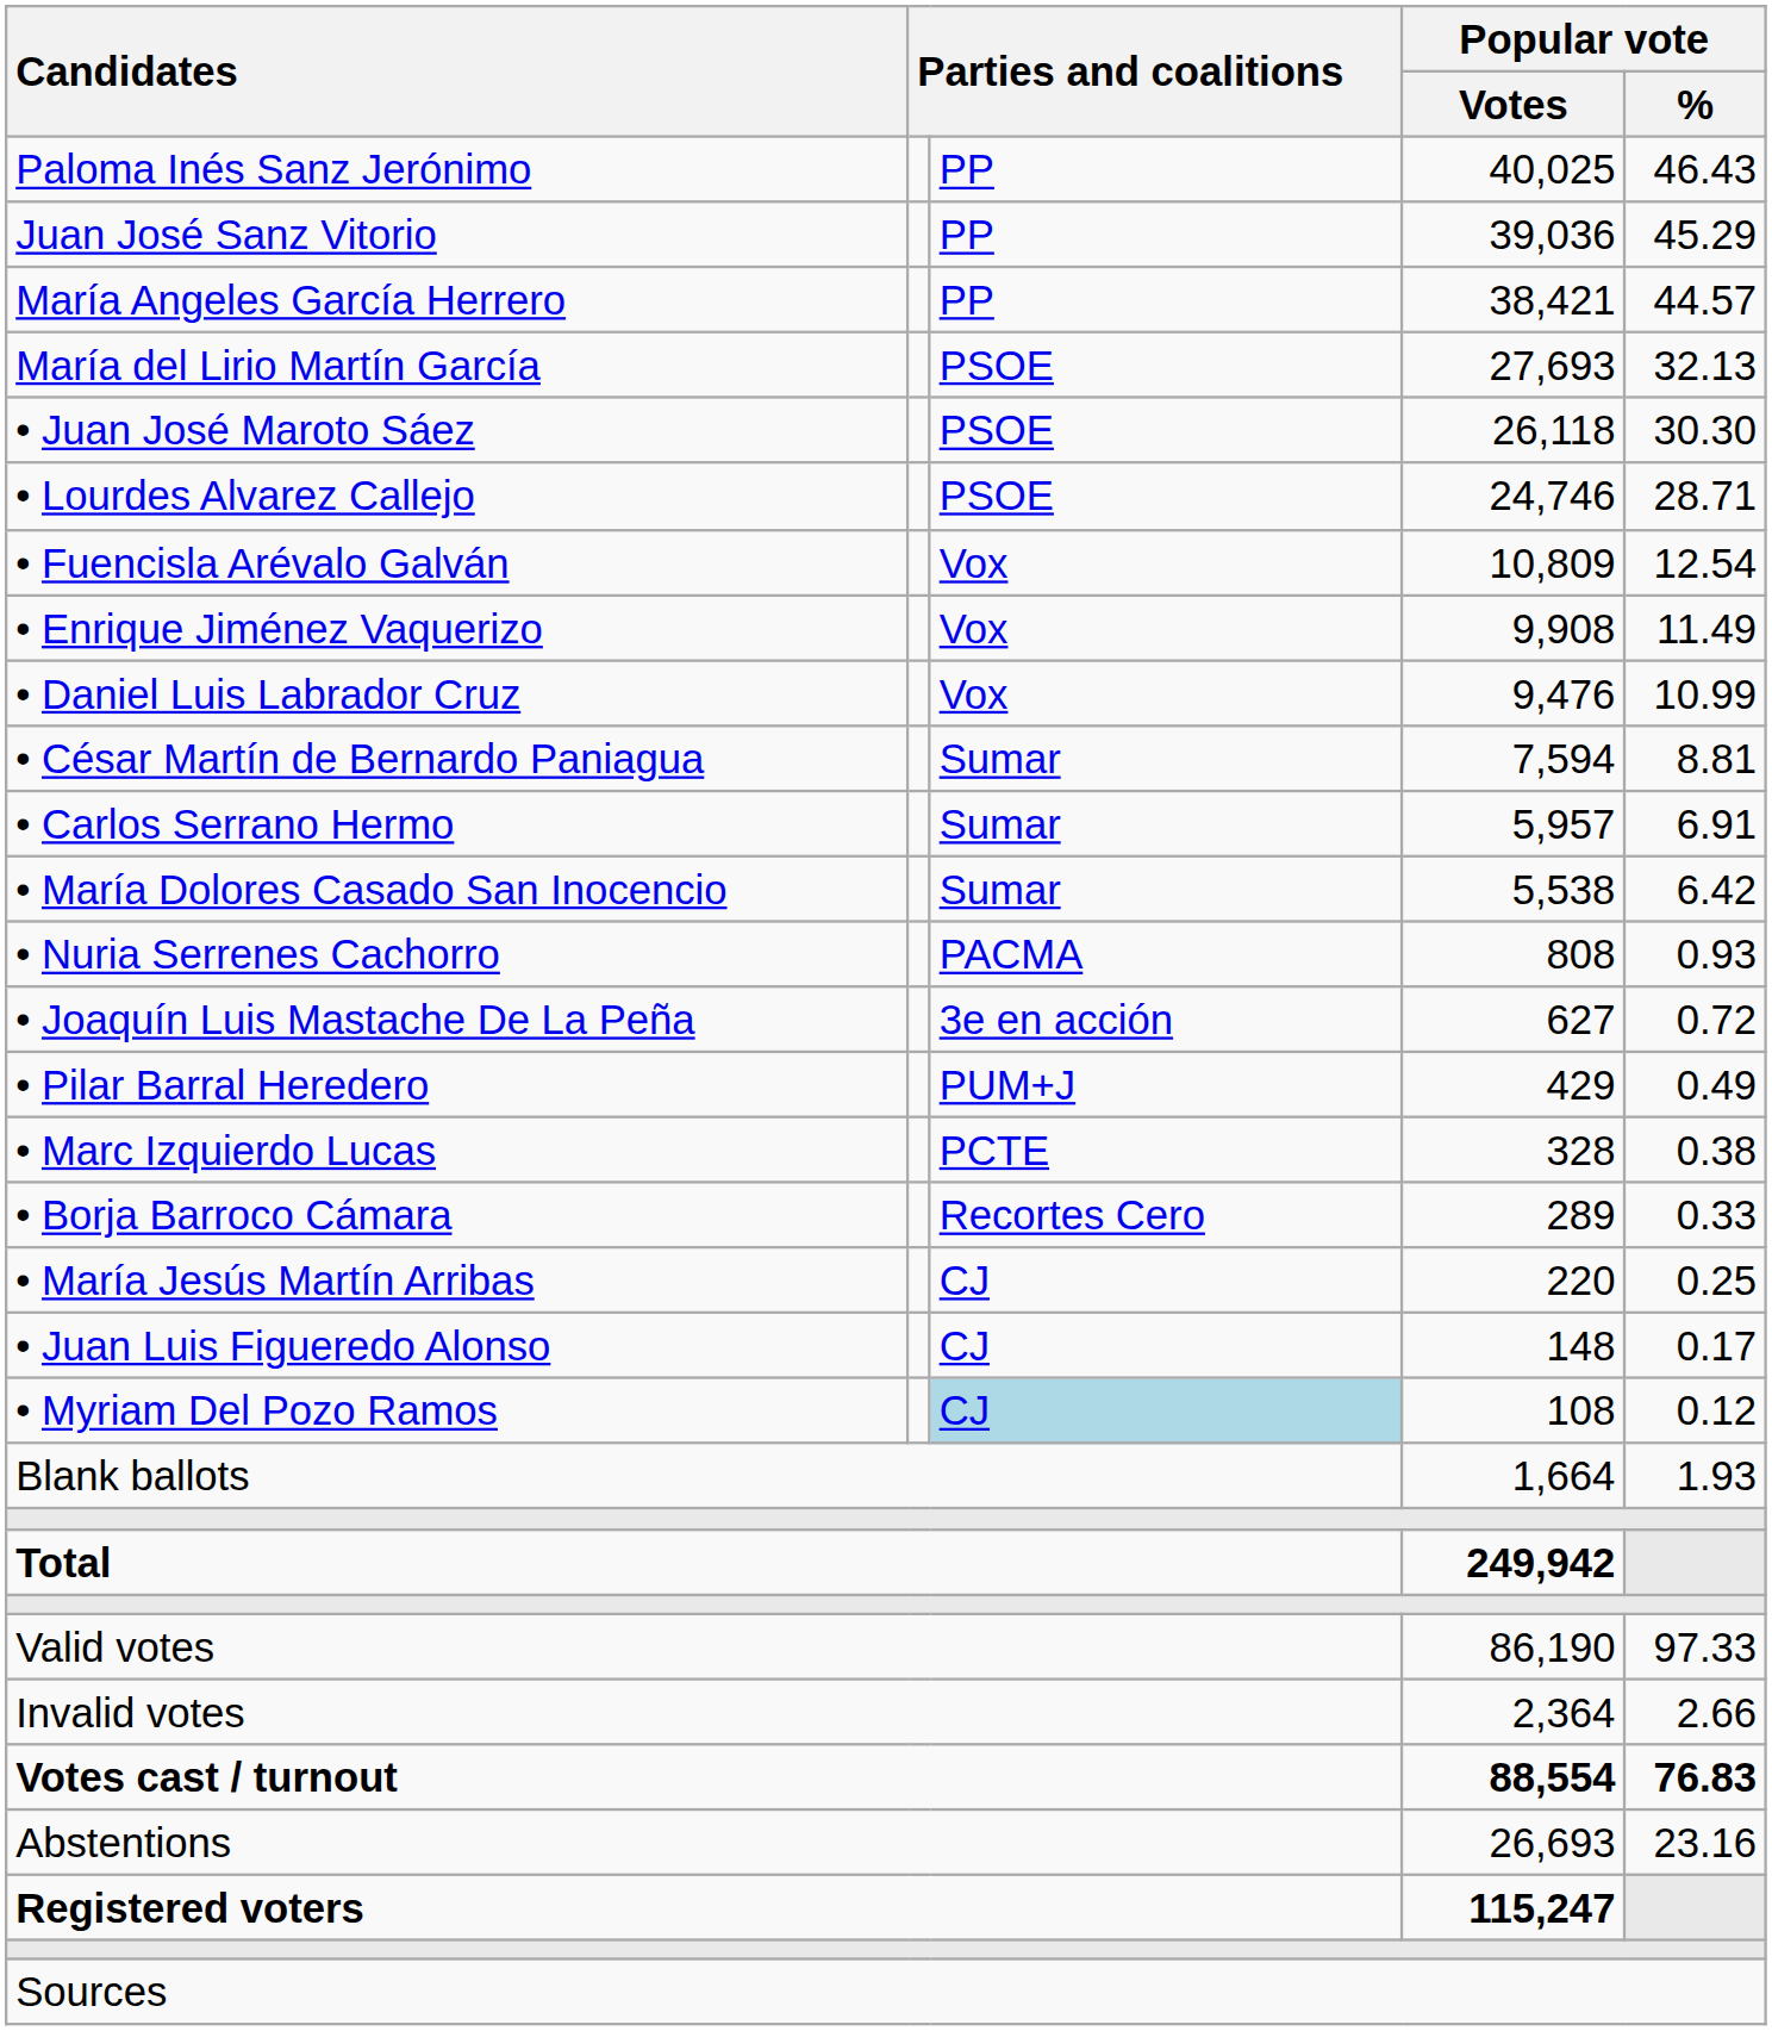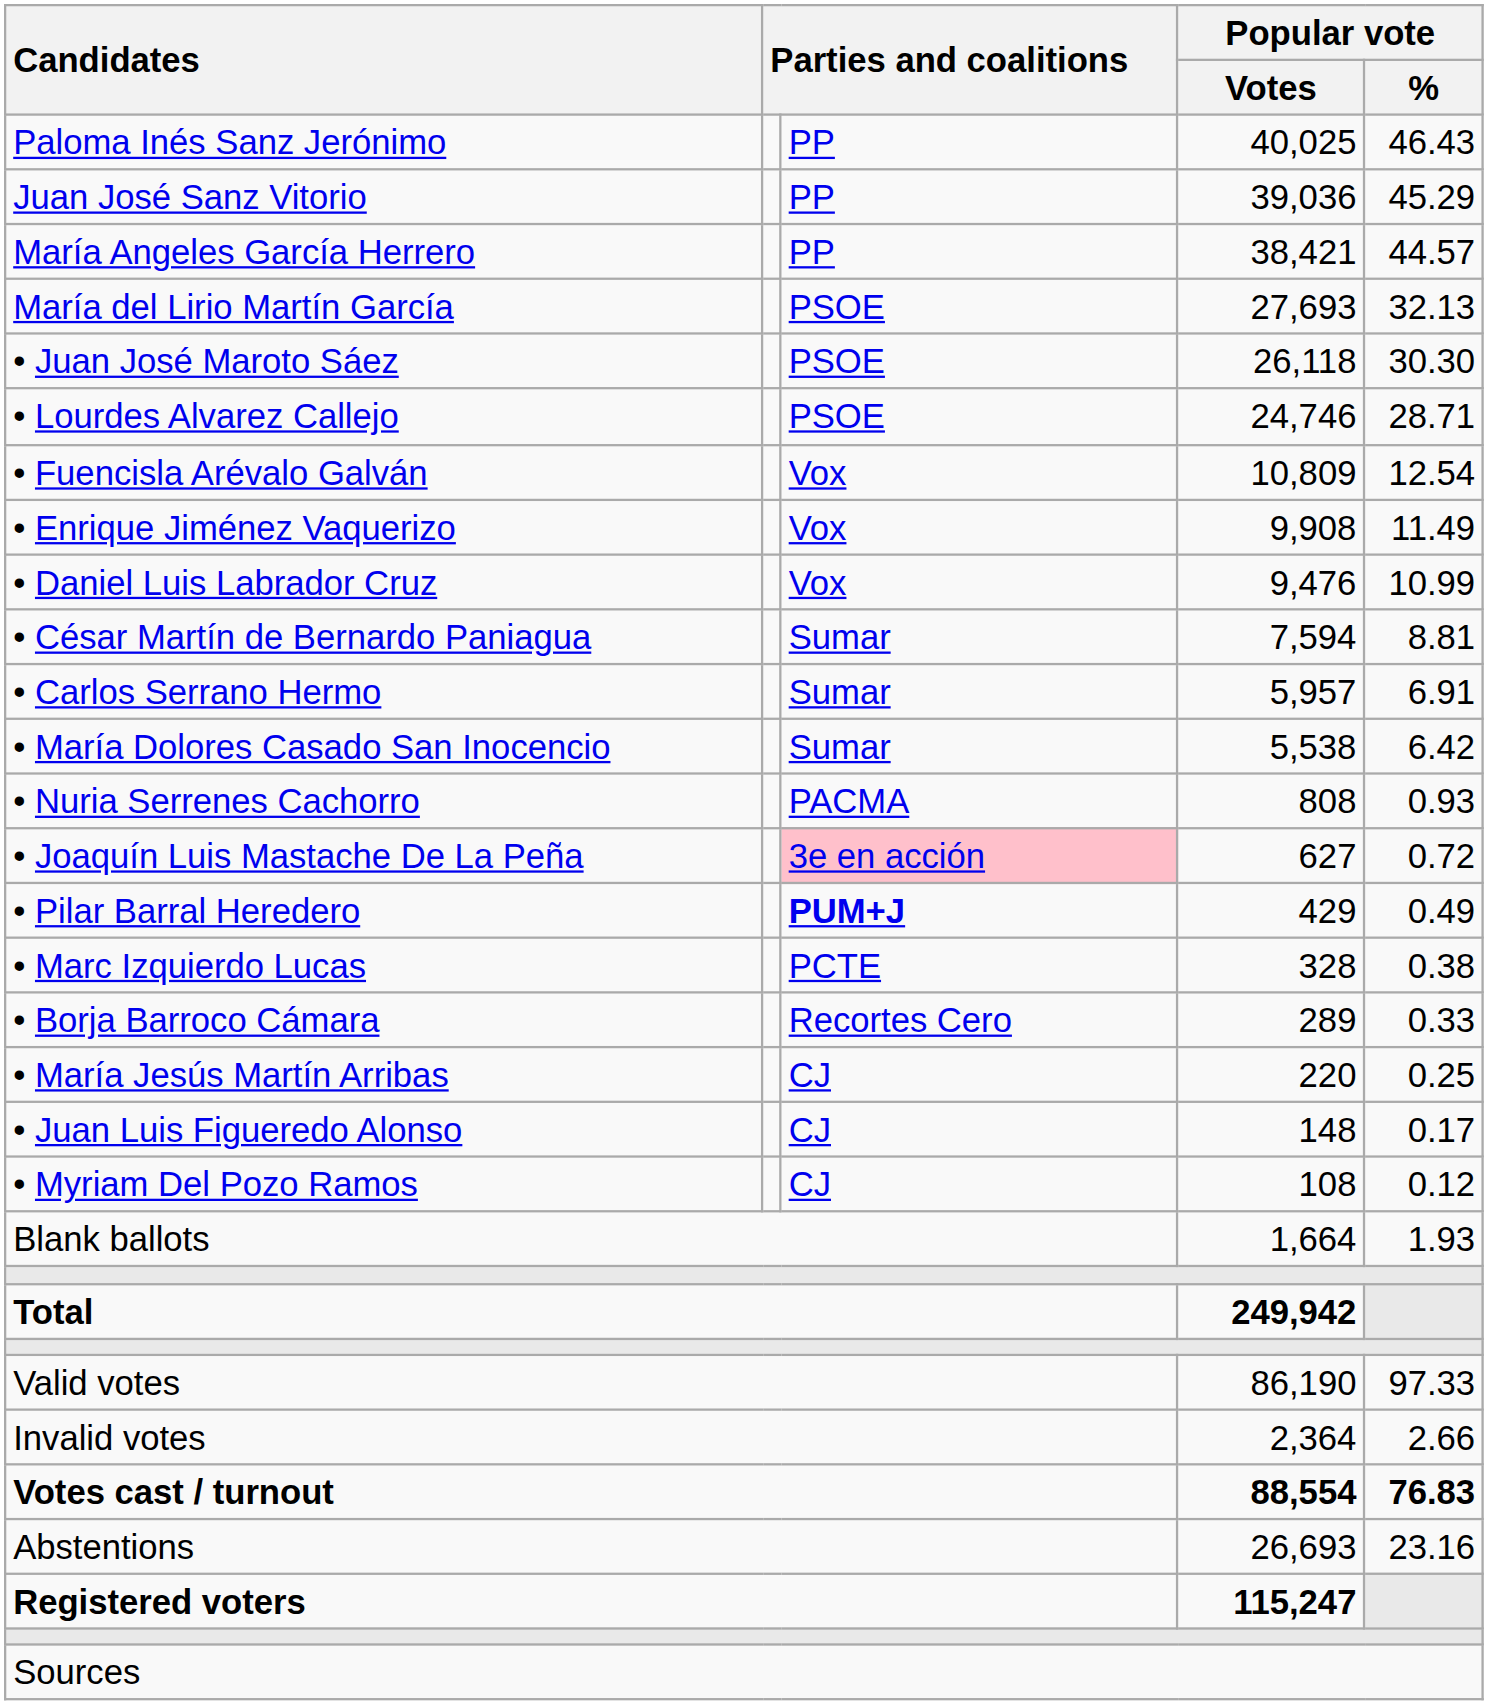• Joaquín Luis Mastache De La Peña | column 3: no background -> pink background
• Pilar Barral Heredero | column 3: normal -> bold
• Myriam Del Pozo Ramos | column 3: lightblue background -> no background
